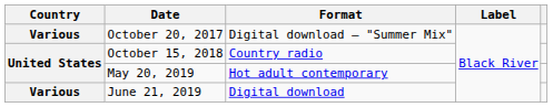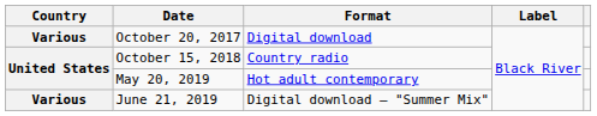October 20, 2017 | Format: Digital download – "Summer Mix" -> Digital download
June 21, 2019 | Format: Digital download -> Digital download – "Summer Mix"
